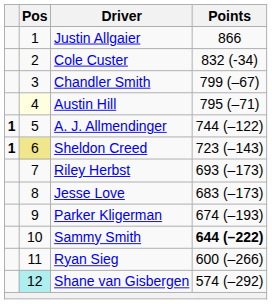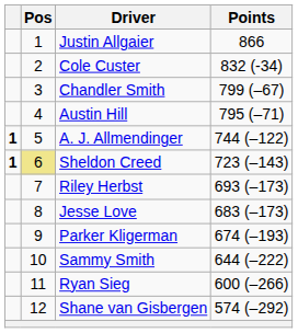Austin Hill | Pos: lightyellow background -> no background
Sammy Smith | Points: bold -> normal
Shane van Gisbergen | Pos: paleturquoise background -> no background
